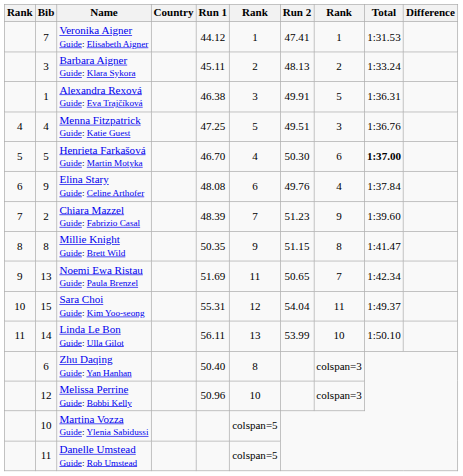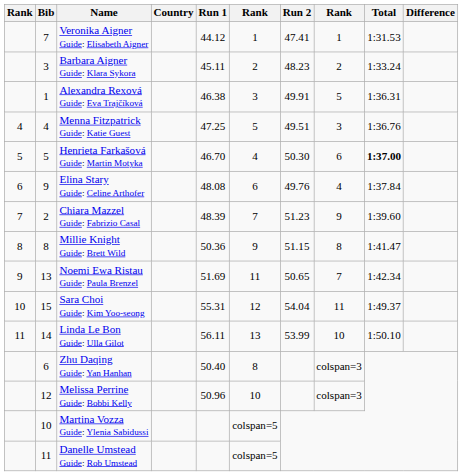Barbara Aigner Guide: Klara Sykora | Run 2: 48.13 -> 48.23
Millie Knight Guide: Brett Wild | Run 1: 50.35 -> 50.36
